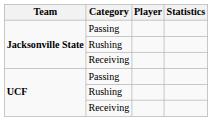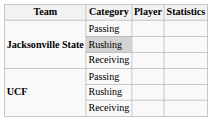Jacksonville State / Rushing | Category: no background -> lightgrey background
